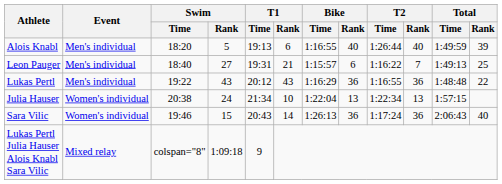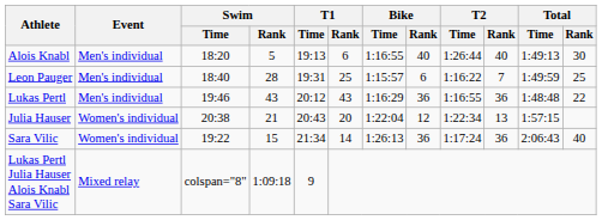Alois Knabl | Total / Time: 1:49:59 -> 1:49:13
Alois Knabl | Total / Rank: 39 -> 30
Leon Pauger | Swim / Rank: 27 -> 28
Leon Pauger | T1 / Rank: 21 -> 25
Leon Pauger | Total / Time: 1:49:13 -> 1:49:59
Lukas Pertl | Swim / Time: 19:22 -> 19:46
Julia Hauser | Swim / Rank: 24 -> 21
Julia Hauser | T1 / Time: 21:34 -> 20:43
Julia Hauser | T1 / Rank: 10 -> 20
Julia Hauser | Bike / Rank: 13 -> 12
Sara Vilic | Swim / Time: 19:46 -> 19:22
Sara Vilic | T1 / Time: 20:43 -> 21:34
